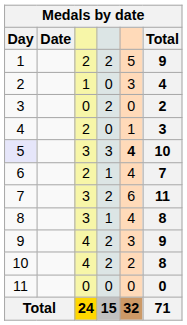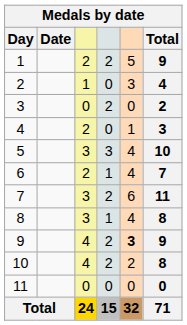row 7 | Day: lavender background -> no background
row 7 | column 5: bold -> normal
row 11 | column 5: normal -> bold
